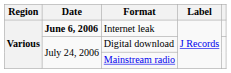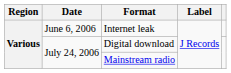Internet leak | Date: bold -> normal
